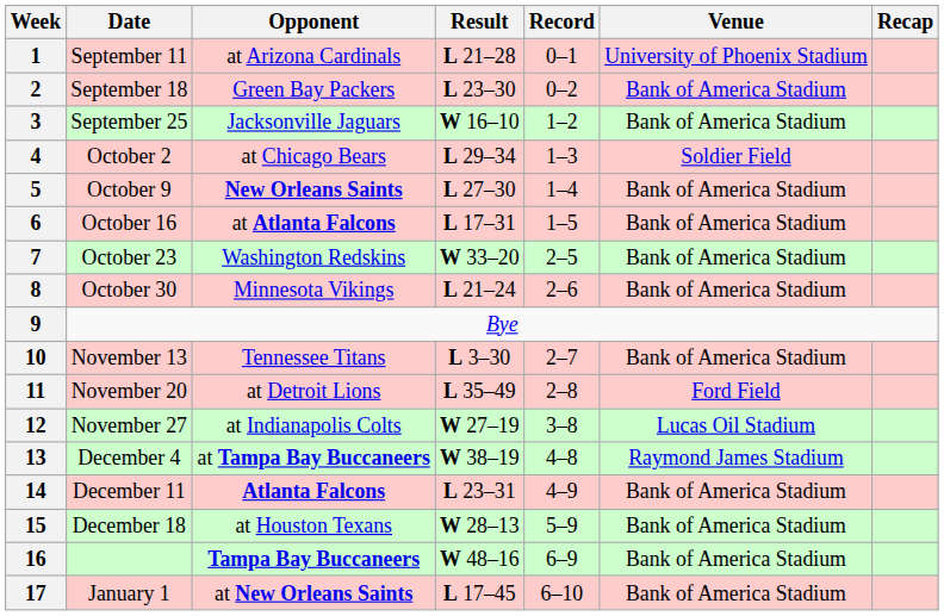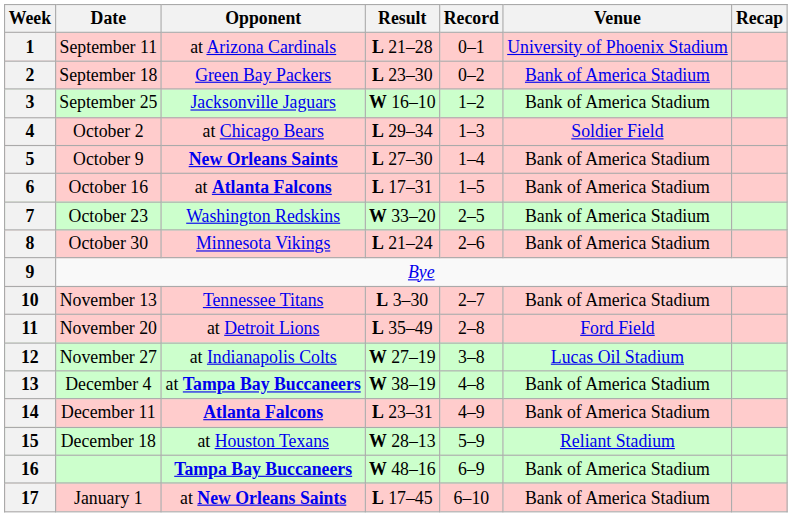13 | Venue: Raymond James Stadium -> Bank of America Stadium
15 | Venue: Bank of America Stadium -> Reliant Stadium
